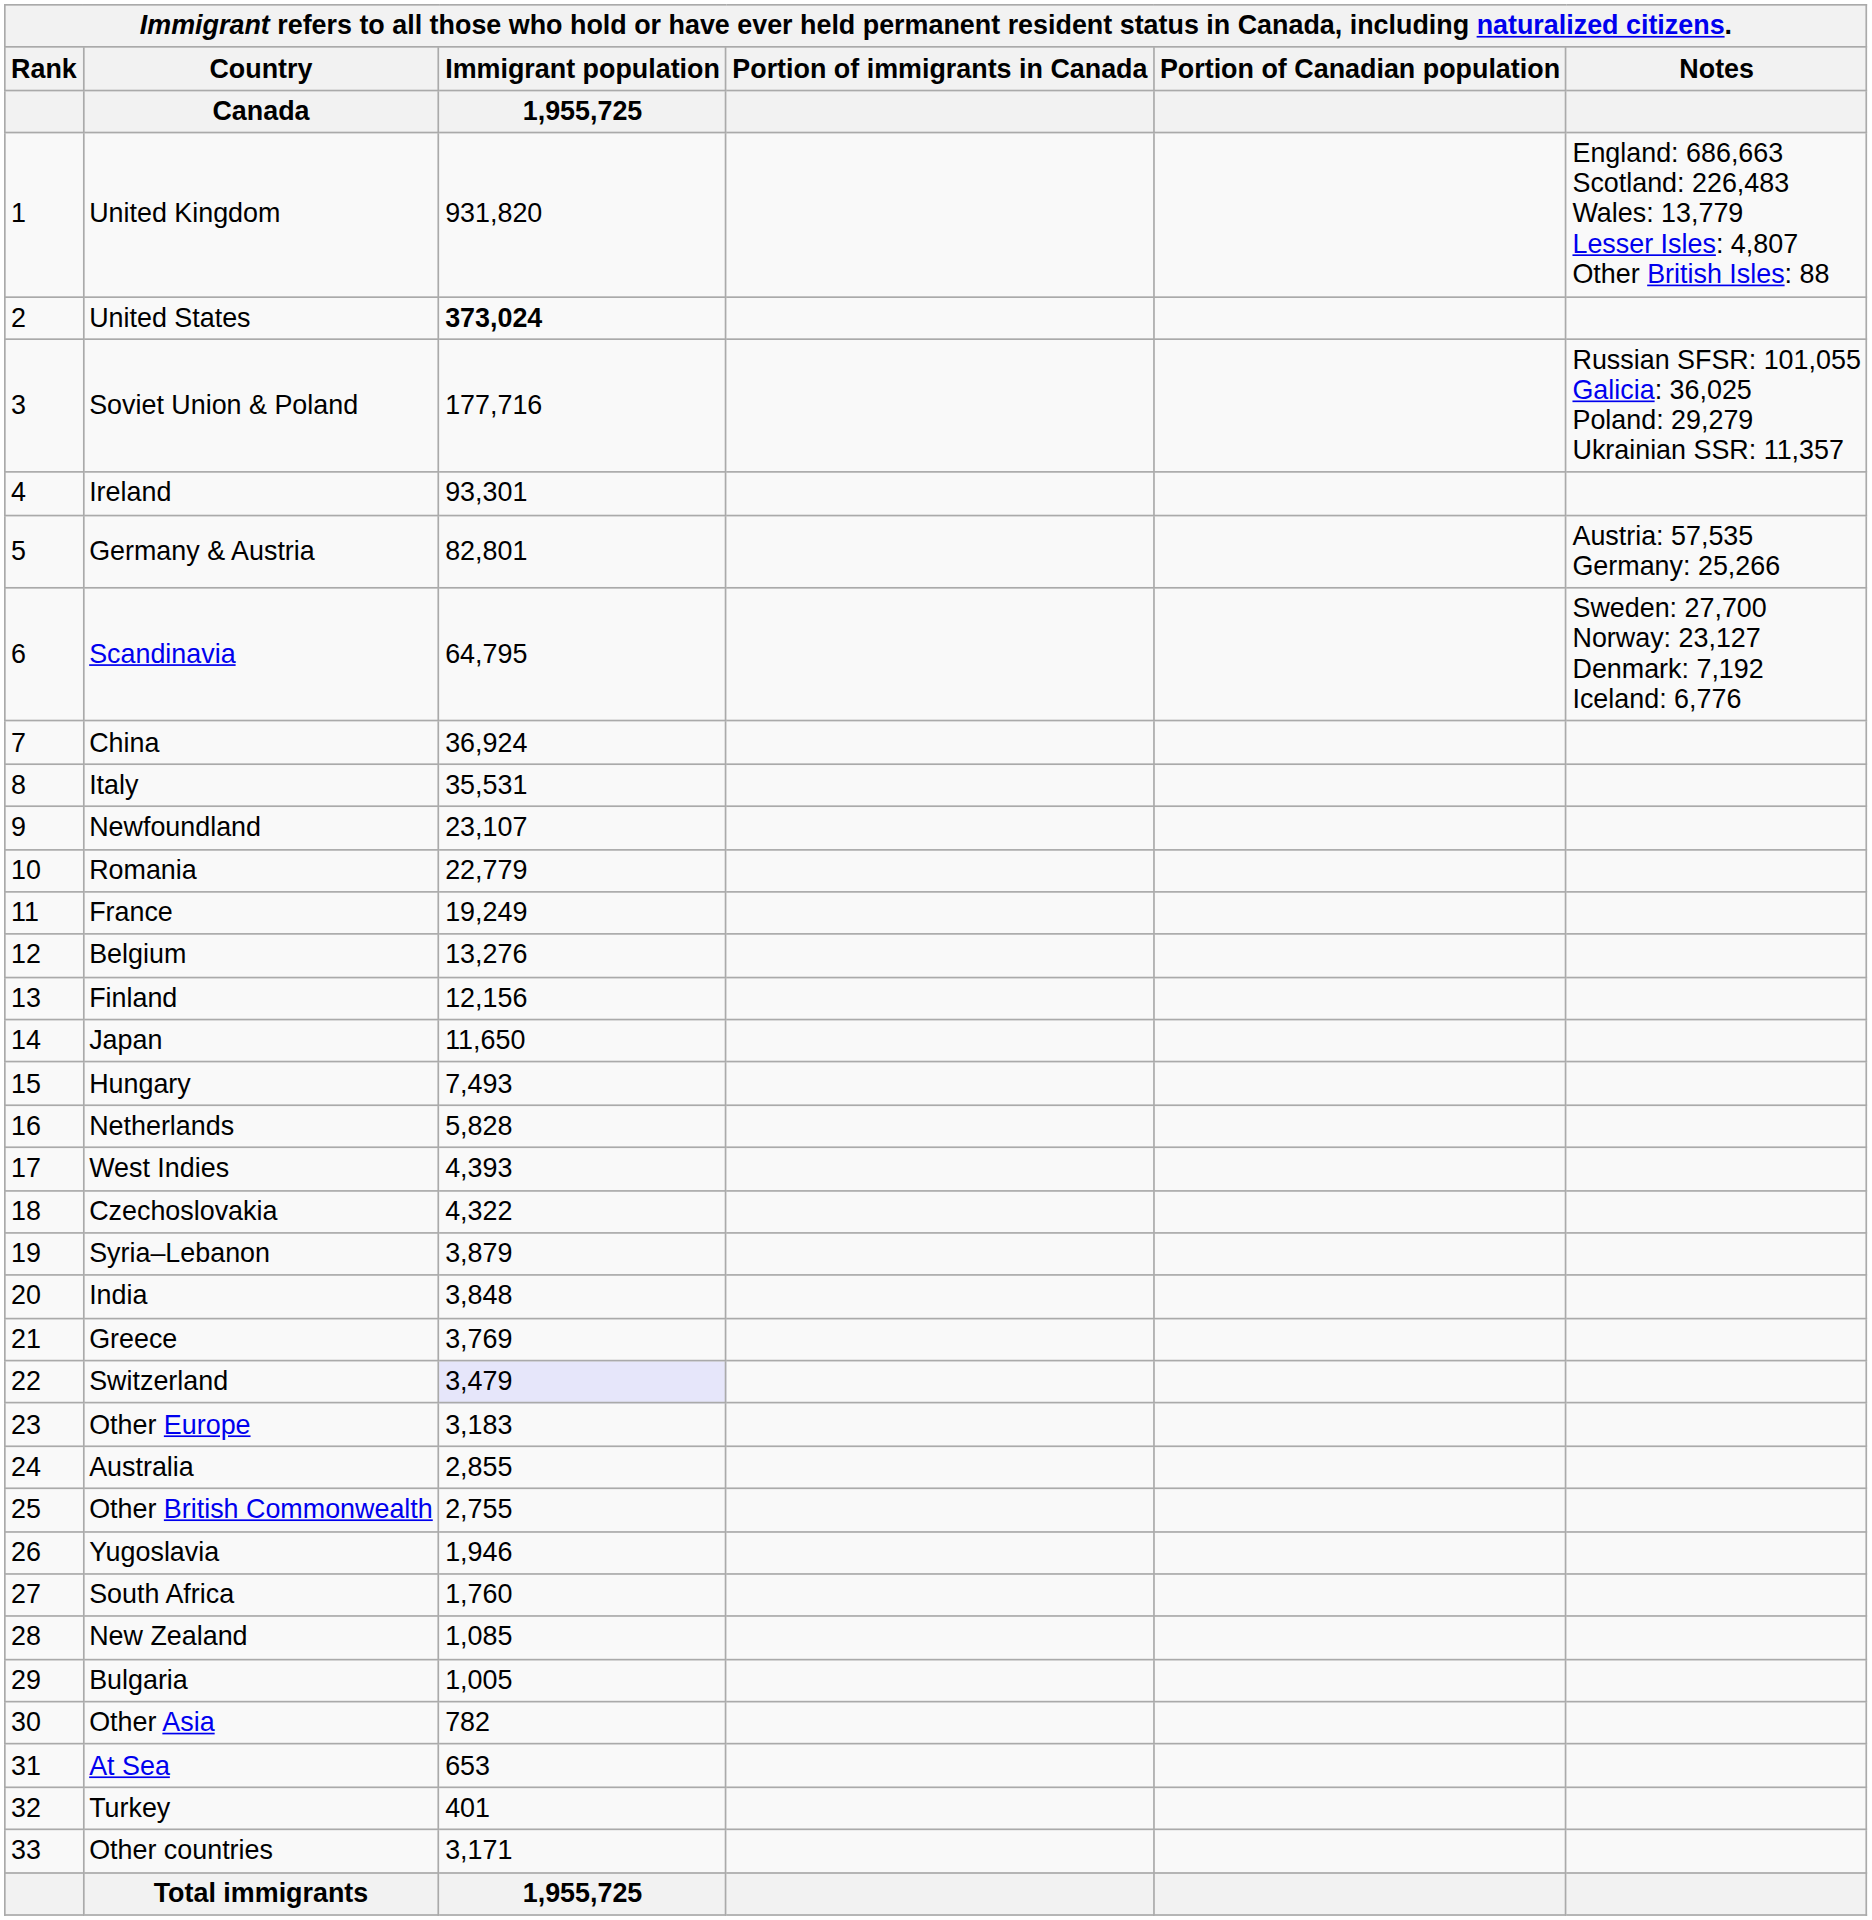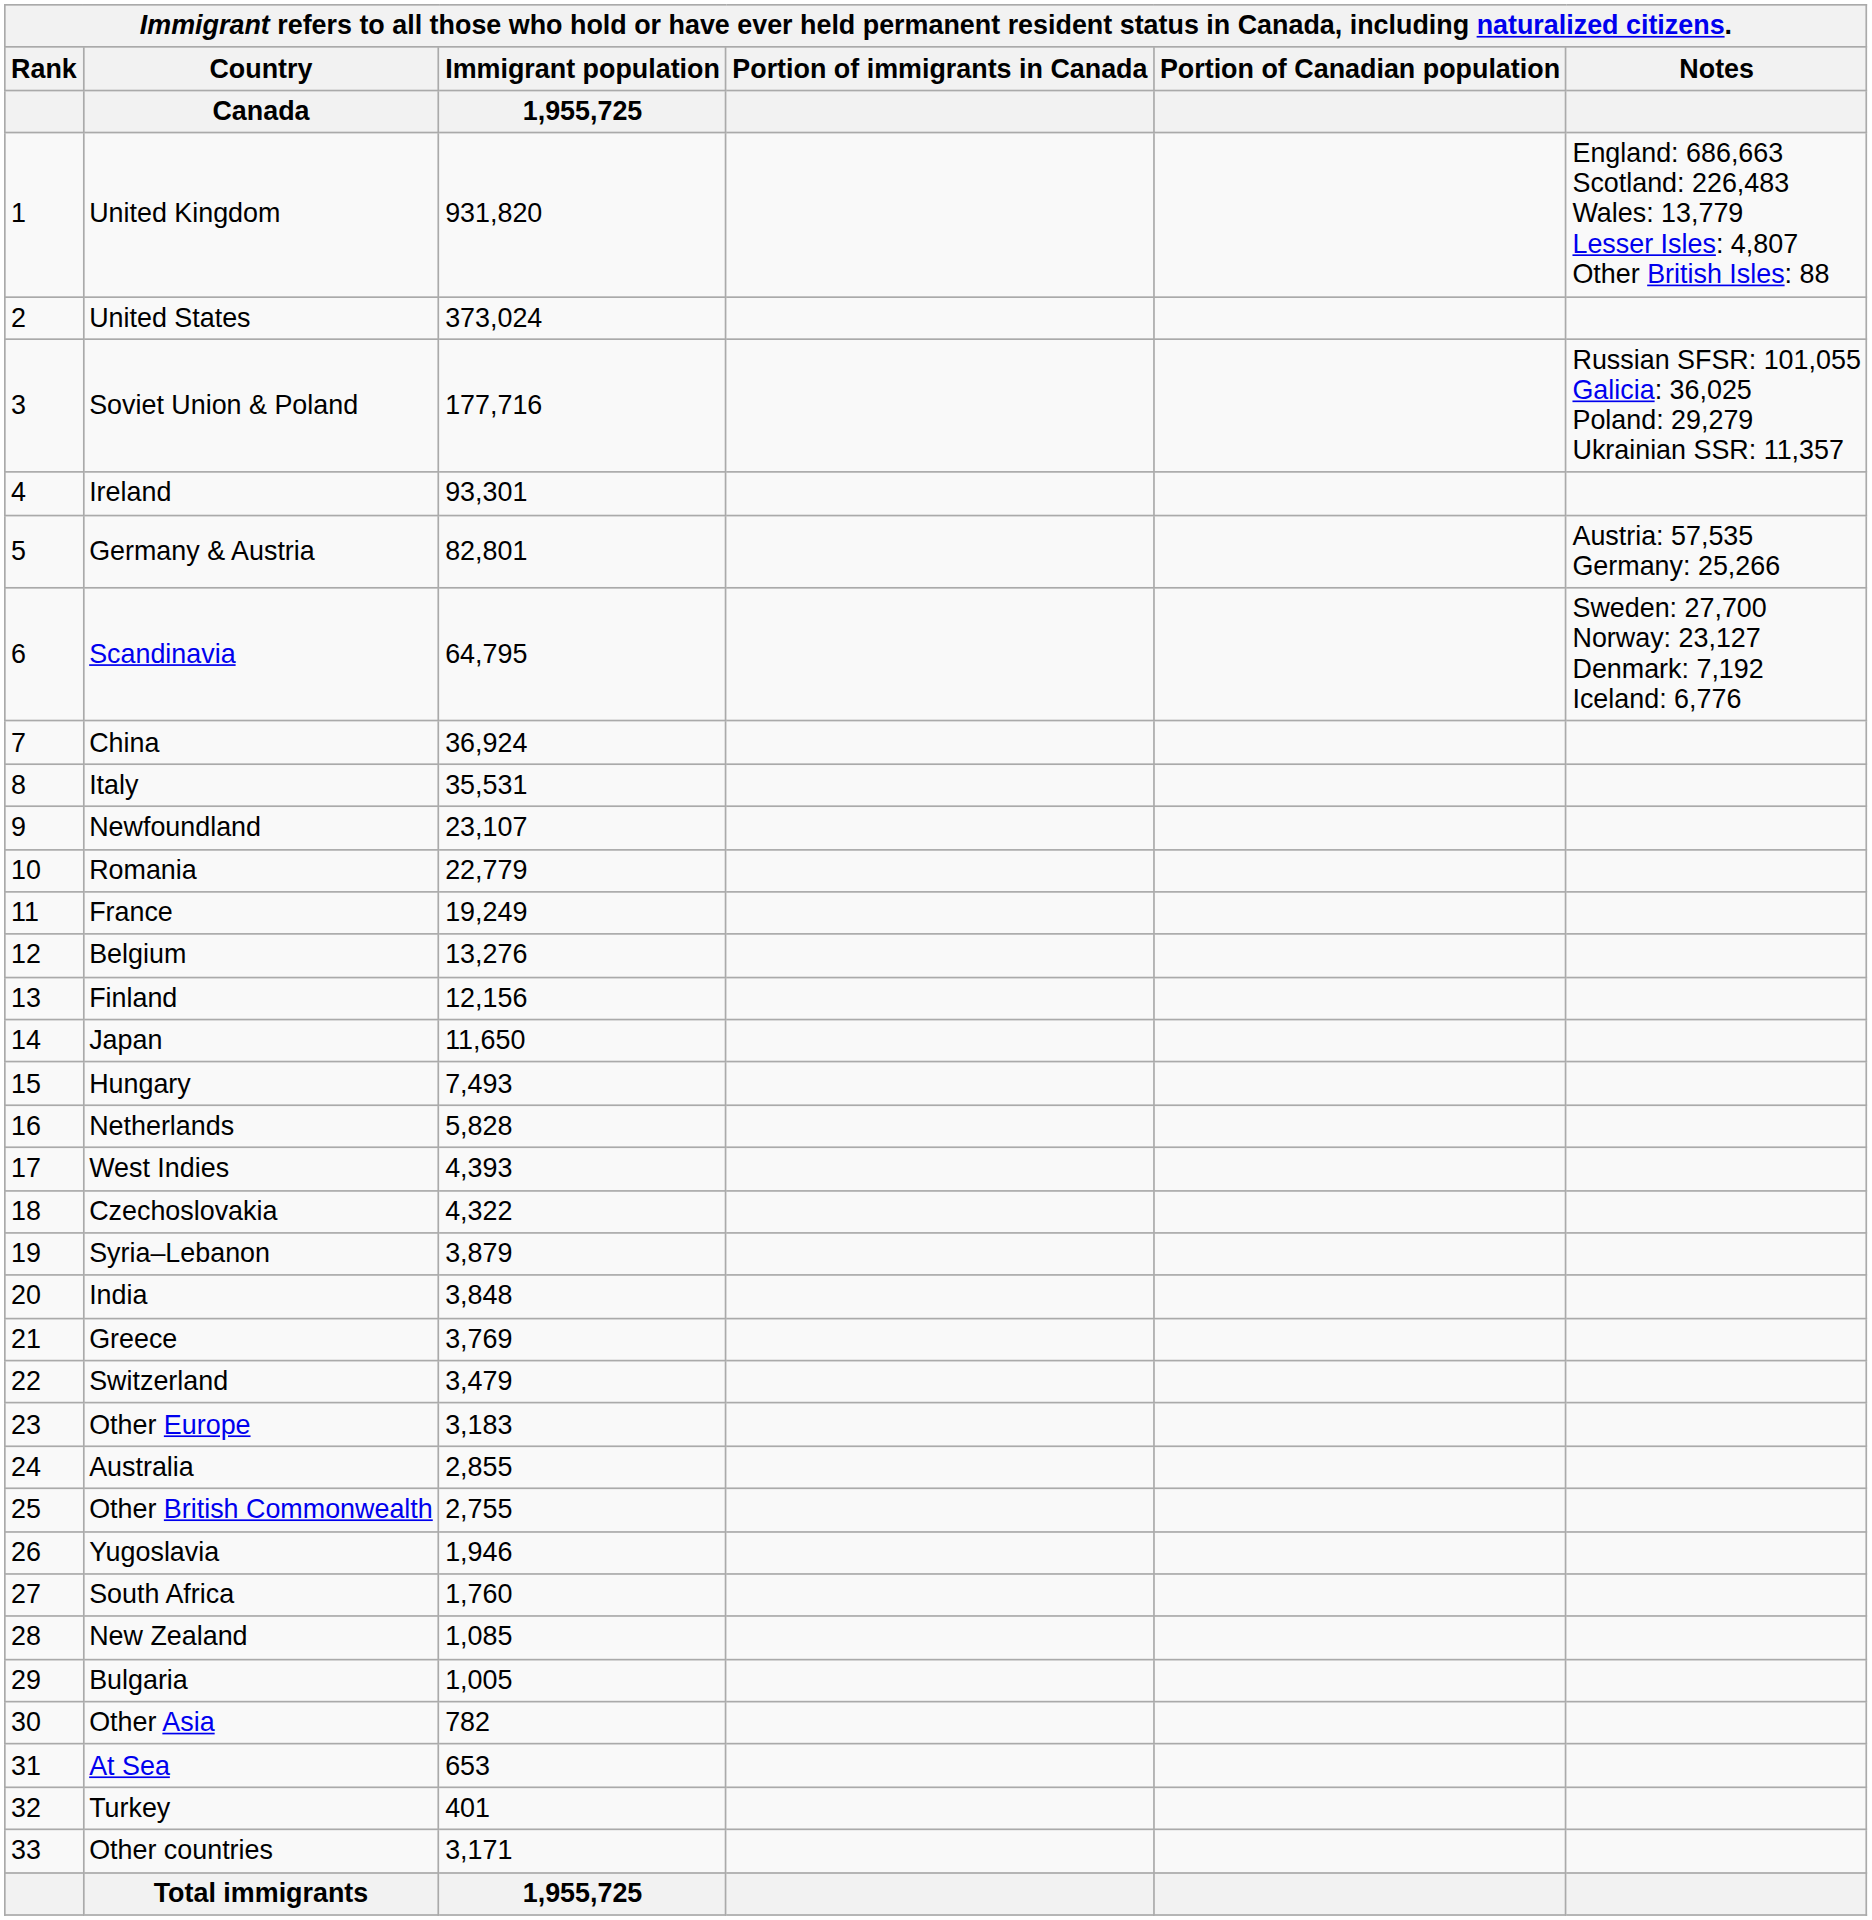United States | Immigrant population / 1,955,725: bold -> normal
Switzerland | Immigrant population / 1,955,725: lavender background -> no background
